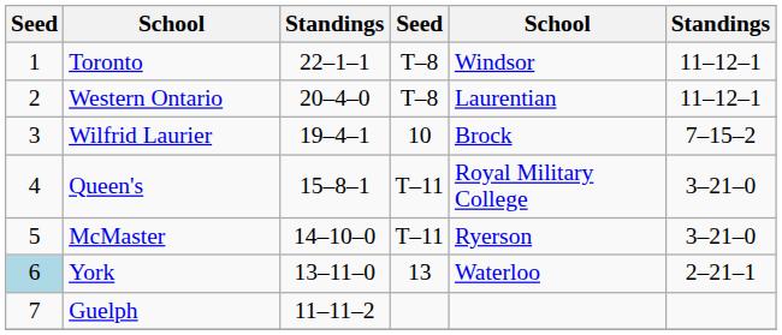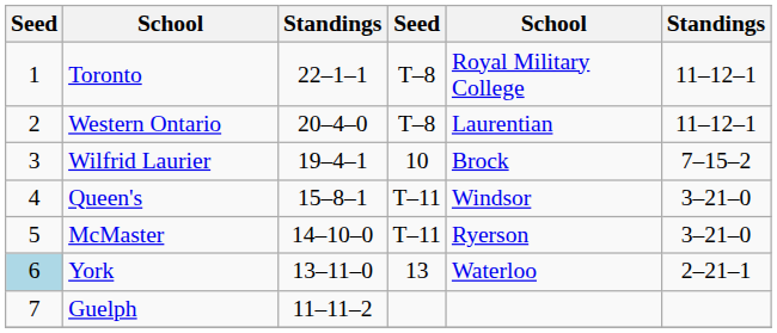Toronto | column 5: Windsor -> Royal Military College
Queen's | column 5: Royal Military College -> Windsor
